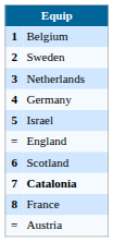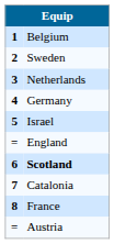Scotland | column 2: normal -> bold
Catalonia | column 2: bold -> normal
